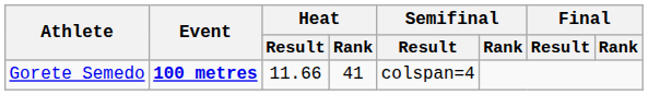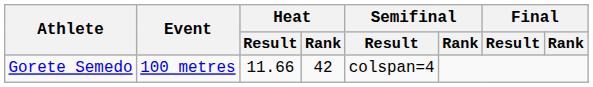Gorete Semedo | Event: bold -> normal
Gorete Semedo | Heat / Rank: 41 -> 42
